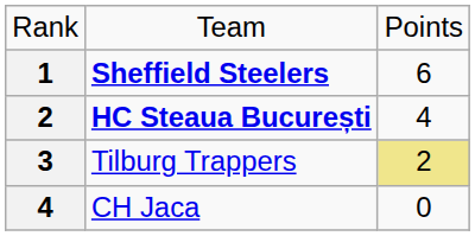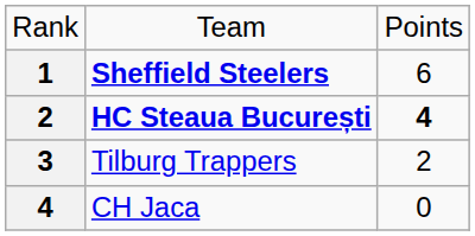HC Steaua București | column 3: normal -> bold
Tilburg Trappers | column 3: khaki background -> no background
